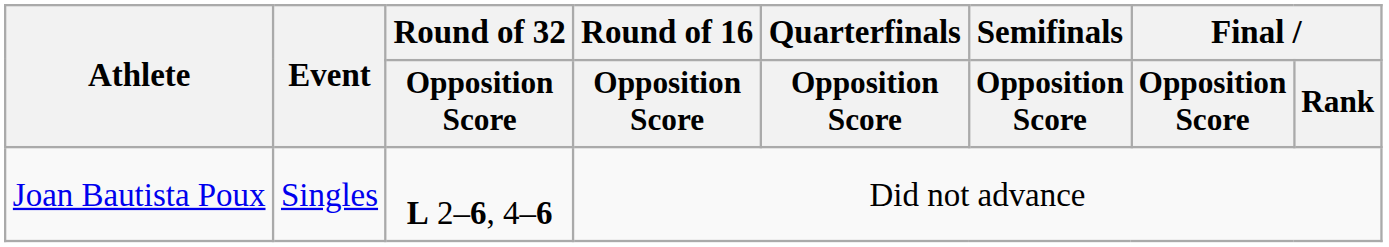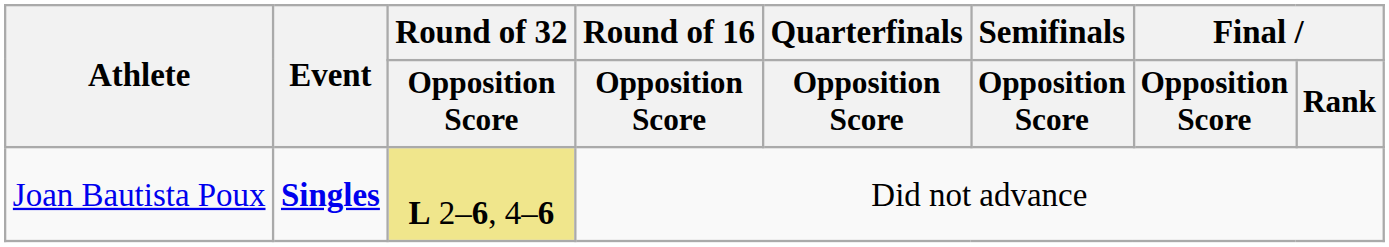Joan Bautista Poux | Event: normal -> bold
Joan Bautista Poux | Round of 32 / Opposition Score: no background -> khaki background
